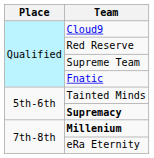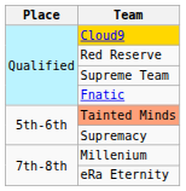Cloud9 | Team: no background -> gold background
Tainted Minds | Team: no background -> lightsalmon background
Supremacy | Team: bold -> normal
Millenium | Team: bold -> normal
